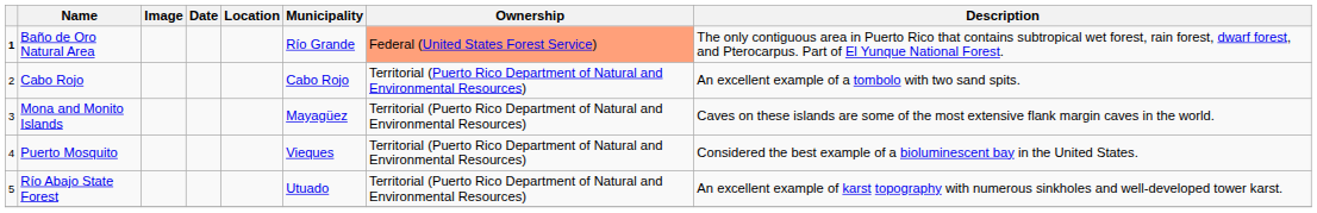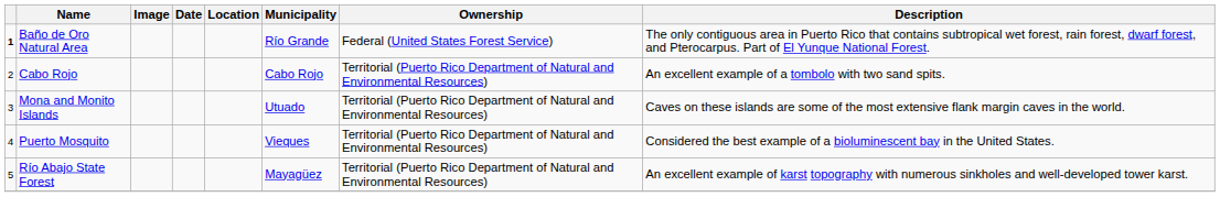Baño de Oro Natural Area | Ownership: lightsalmon background -> no background
Mona and Monito Islands | Municipality: Mayagüez -> Utuado
Río Abajo State Forest | Municipality: Utuado -> Mayagüez
